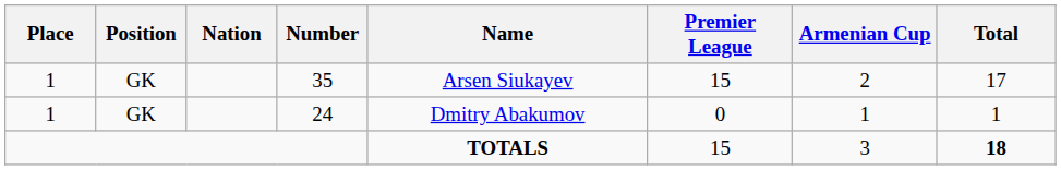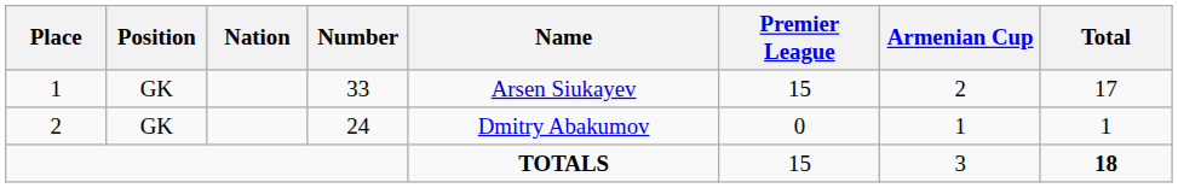row 2 | Number: 35 -> 33
row 3 | Place: 1 -> 2
